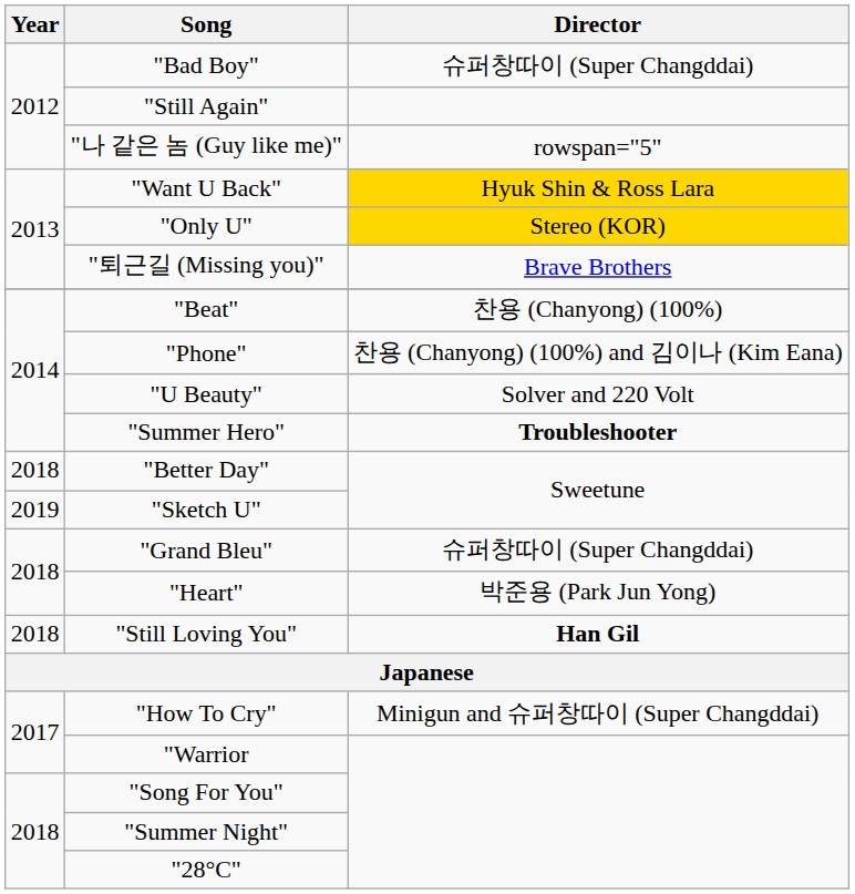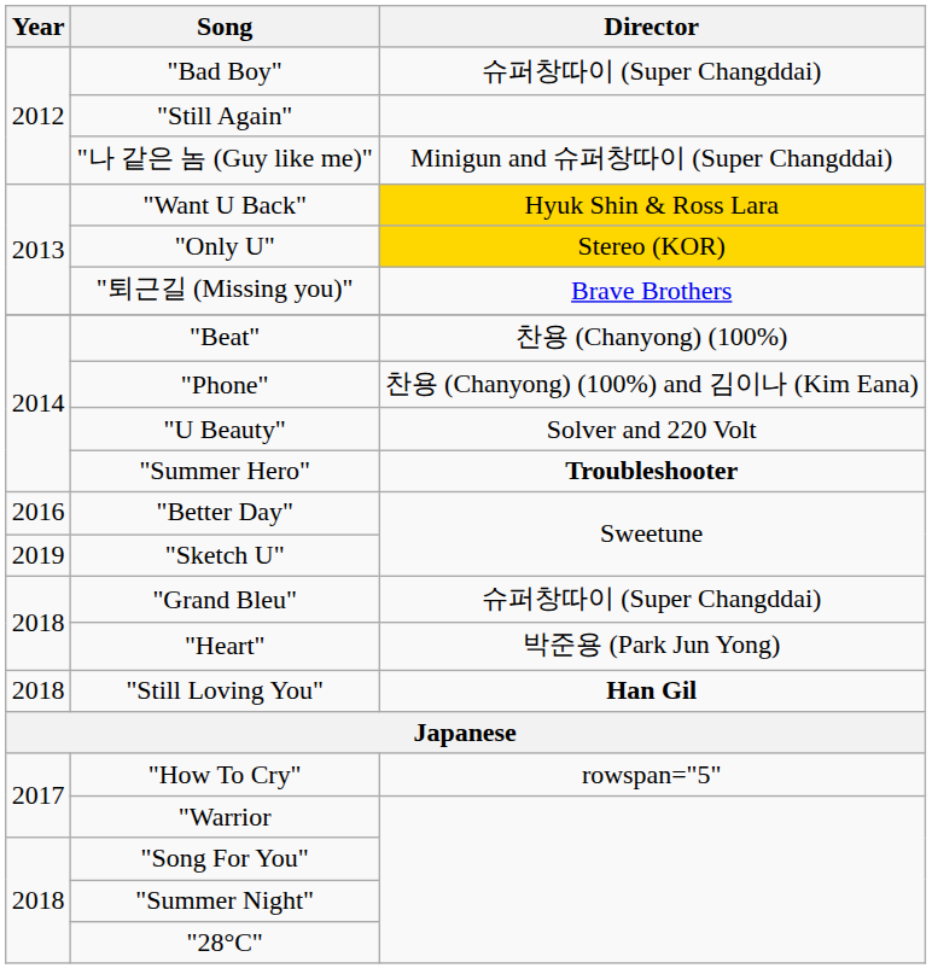"나 같은 놈 (Guy like me)" | Director: rowspan="5" -> Minigun and 슈퍼창따이 (Super Changddai)
"Better Day" | Year: 2018 -> 2016
"How To Cry" | Director: Minigun and 슈퍼창따이 (Super Changddai) -> rowspan="5"
